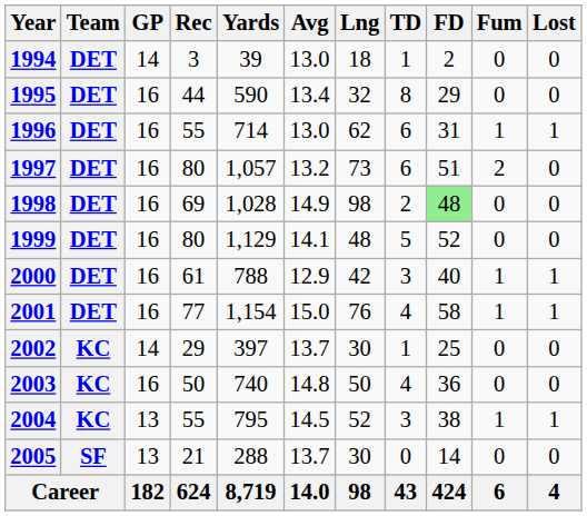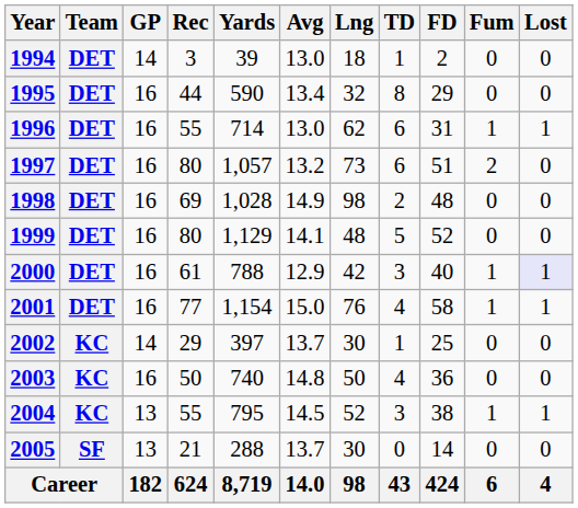1998 | FD: lightgreen background -> no background
2000 | Lost: no background -> lavender background
